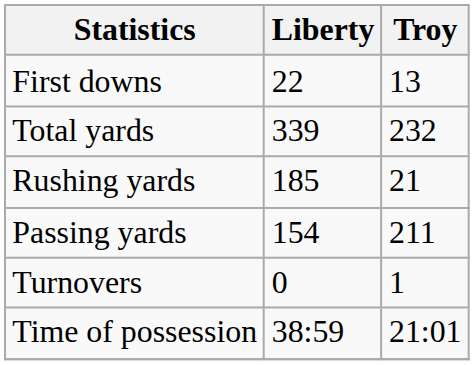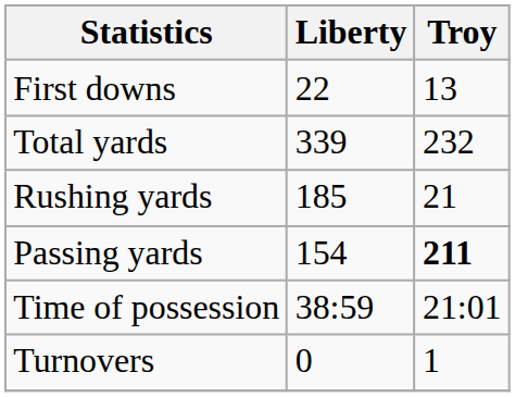Passing yards | Troy: normal -> bold
rows swapped: Turnovers <-> Time of possession
